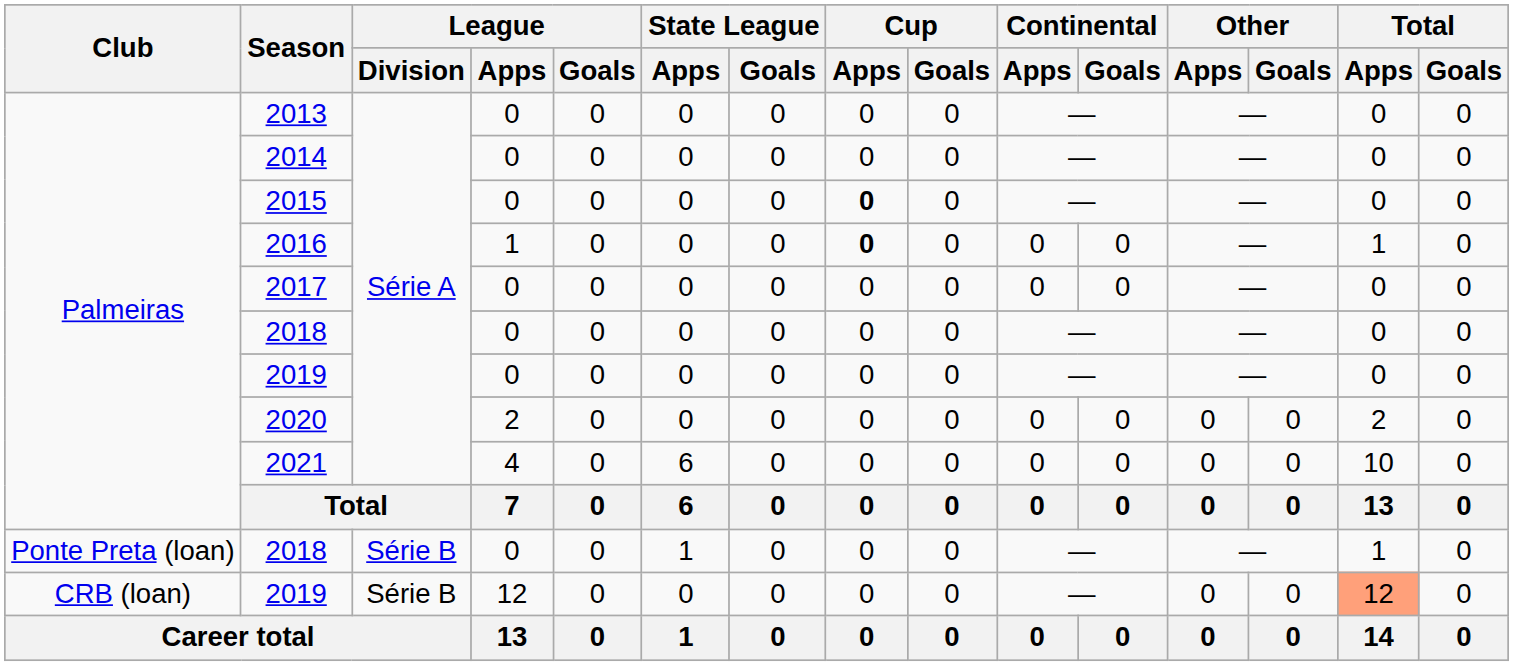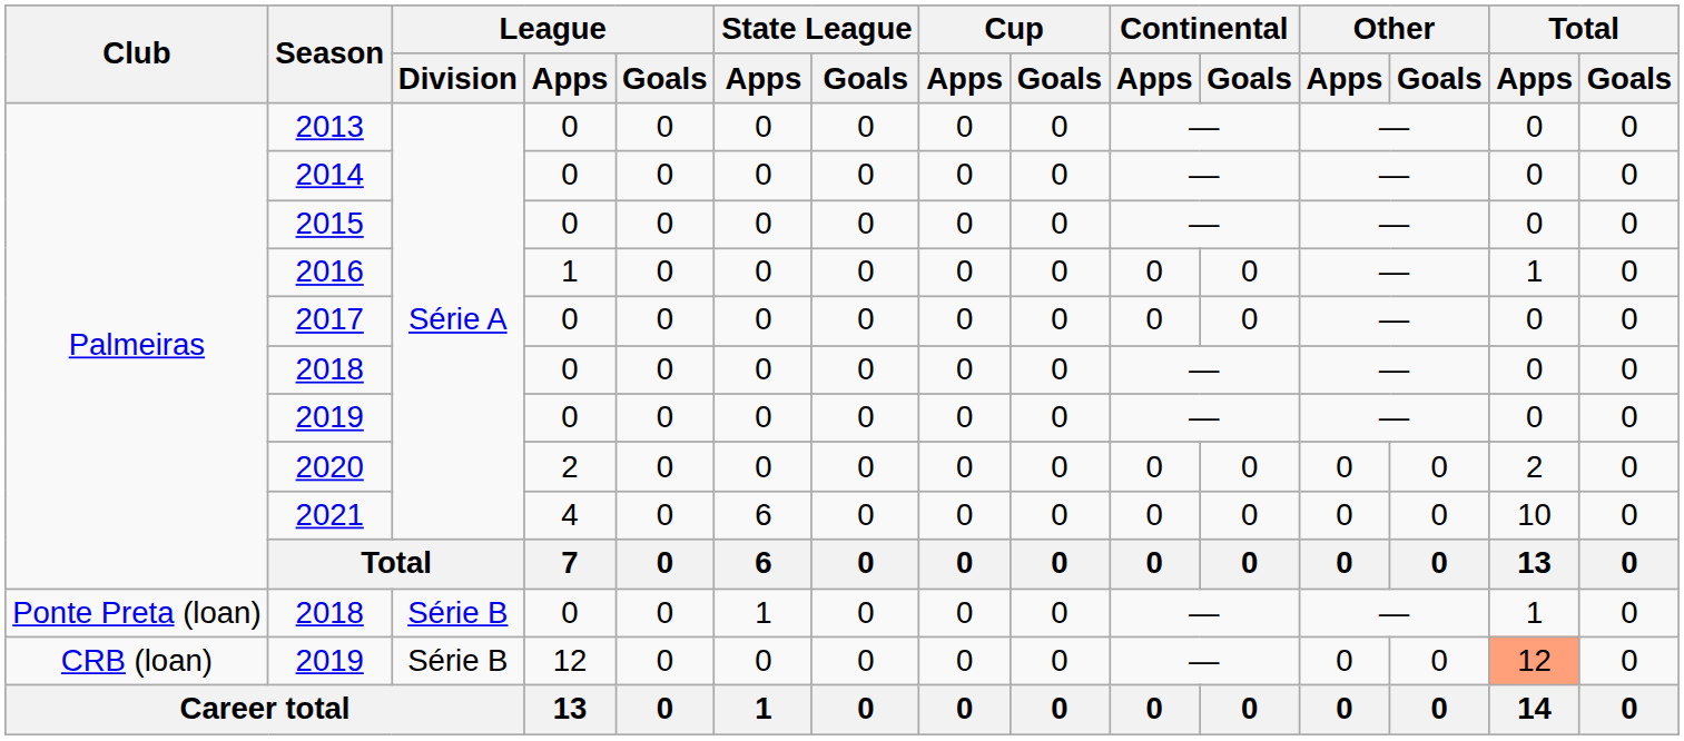2015 | Cup / Apps: bold -> normal
2016 | Cup / Apps: bold -> normal
